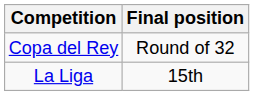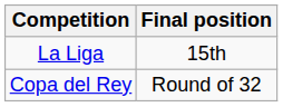rows swapped: La Liga <-> Copa del Rey
